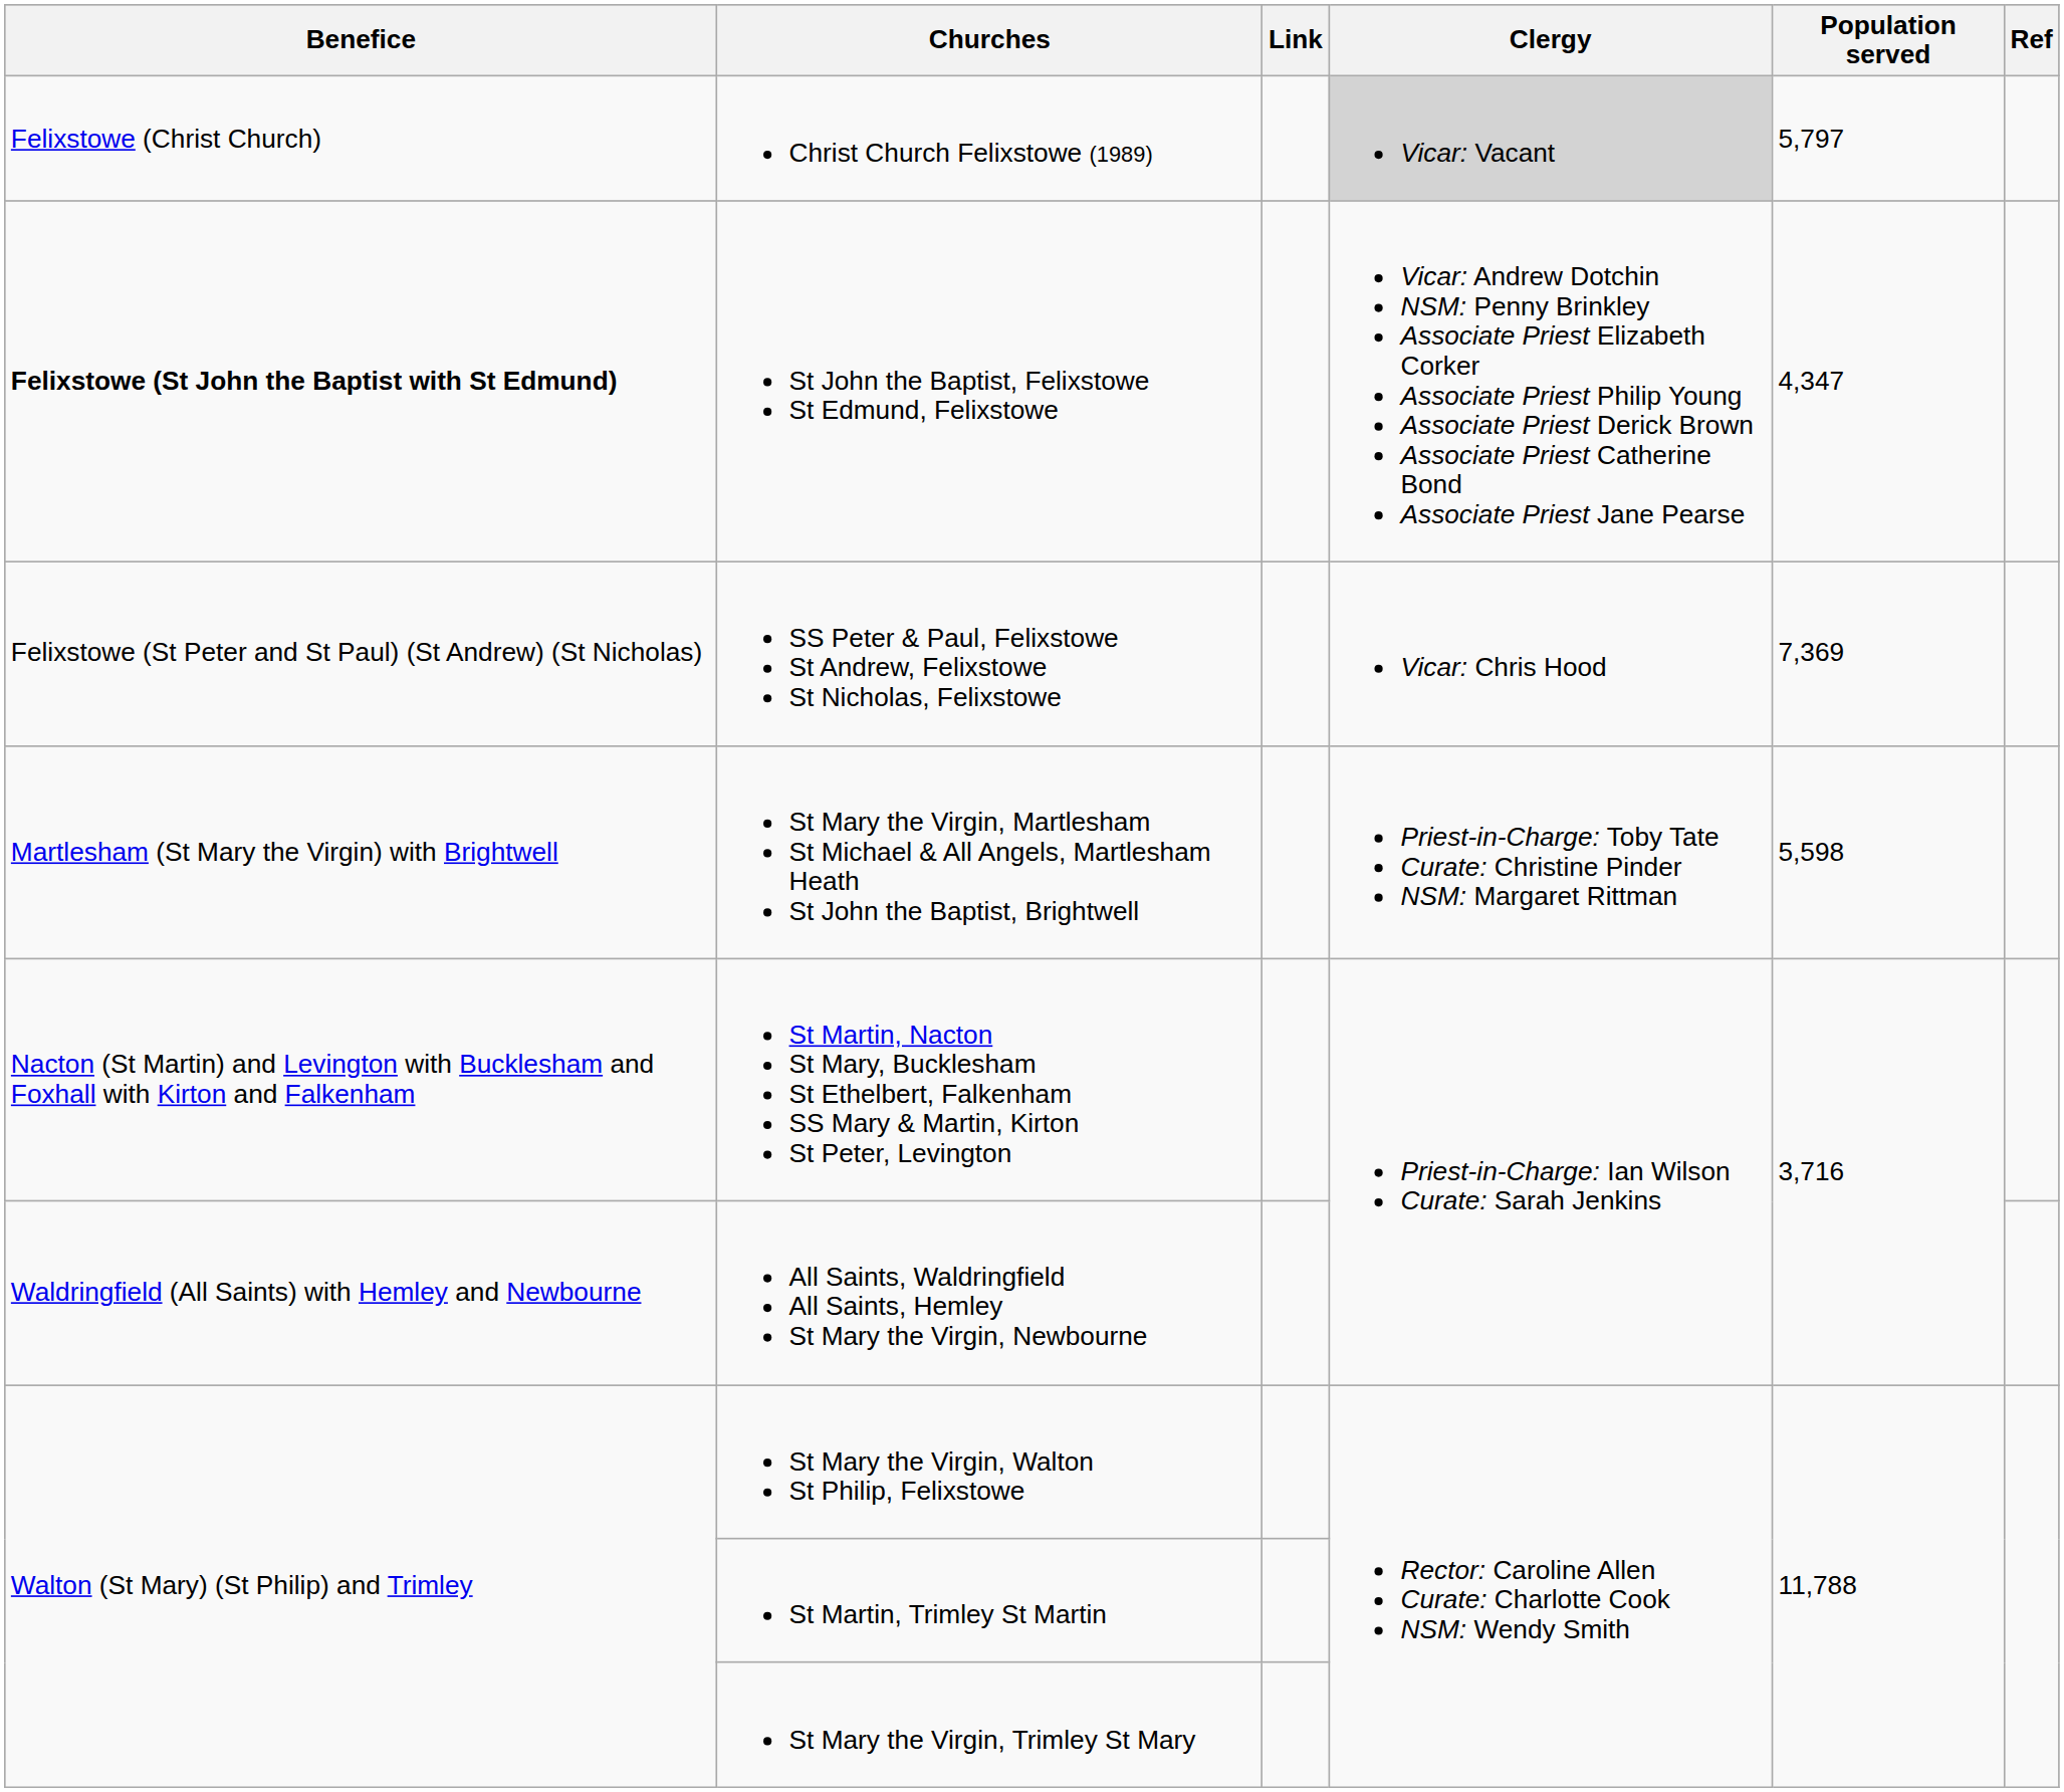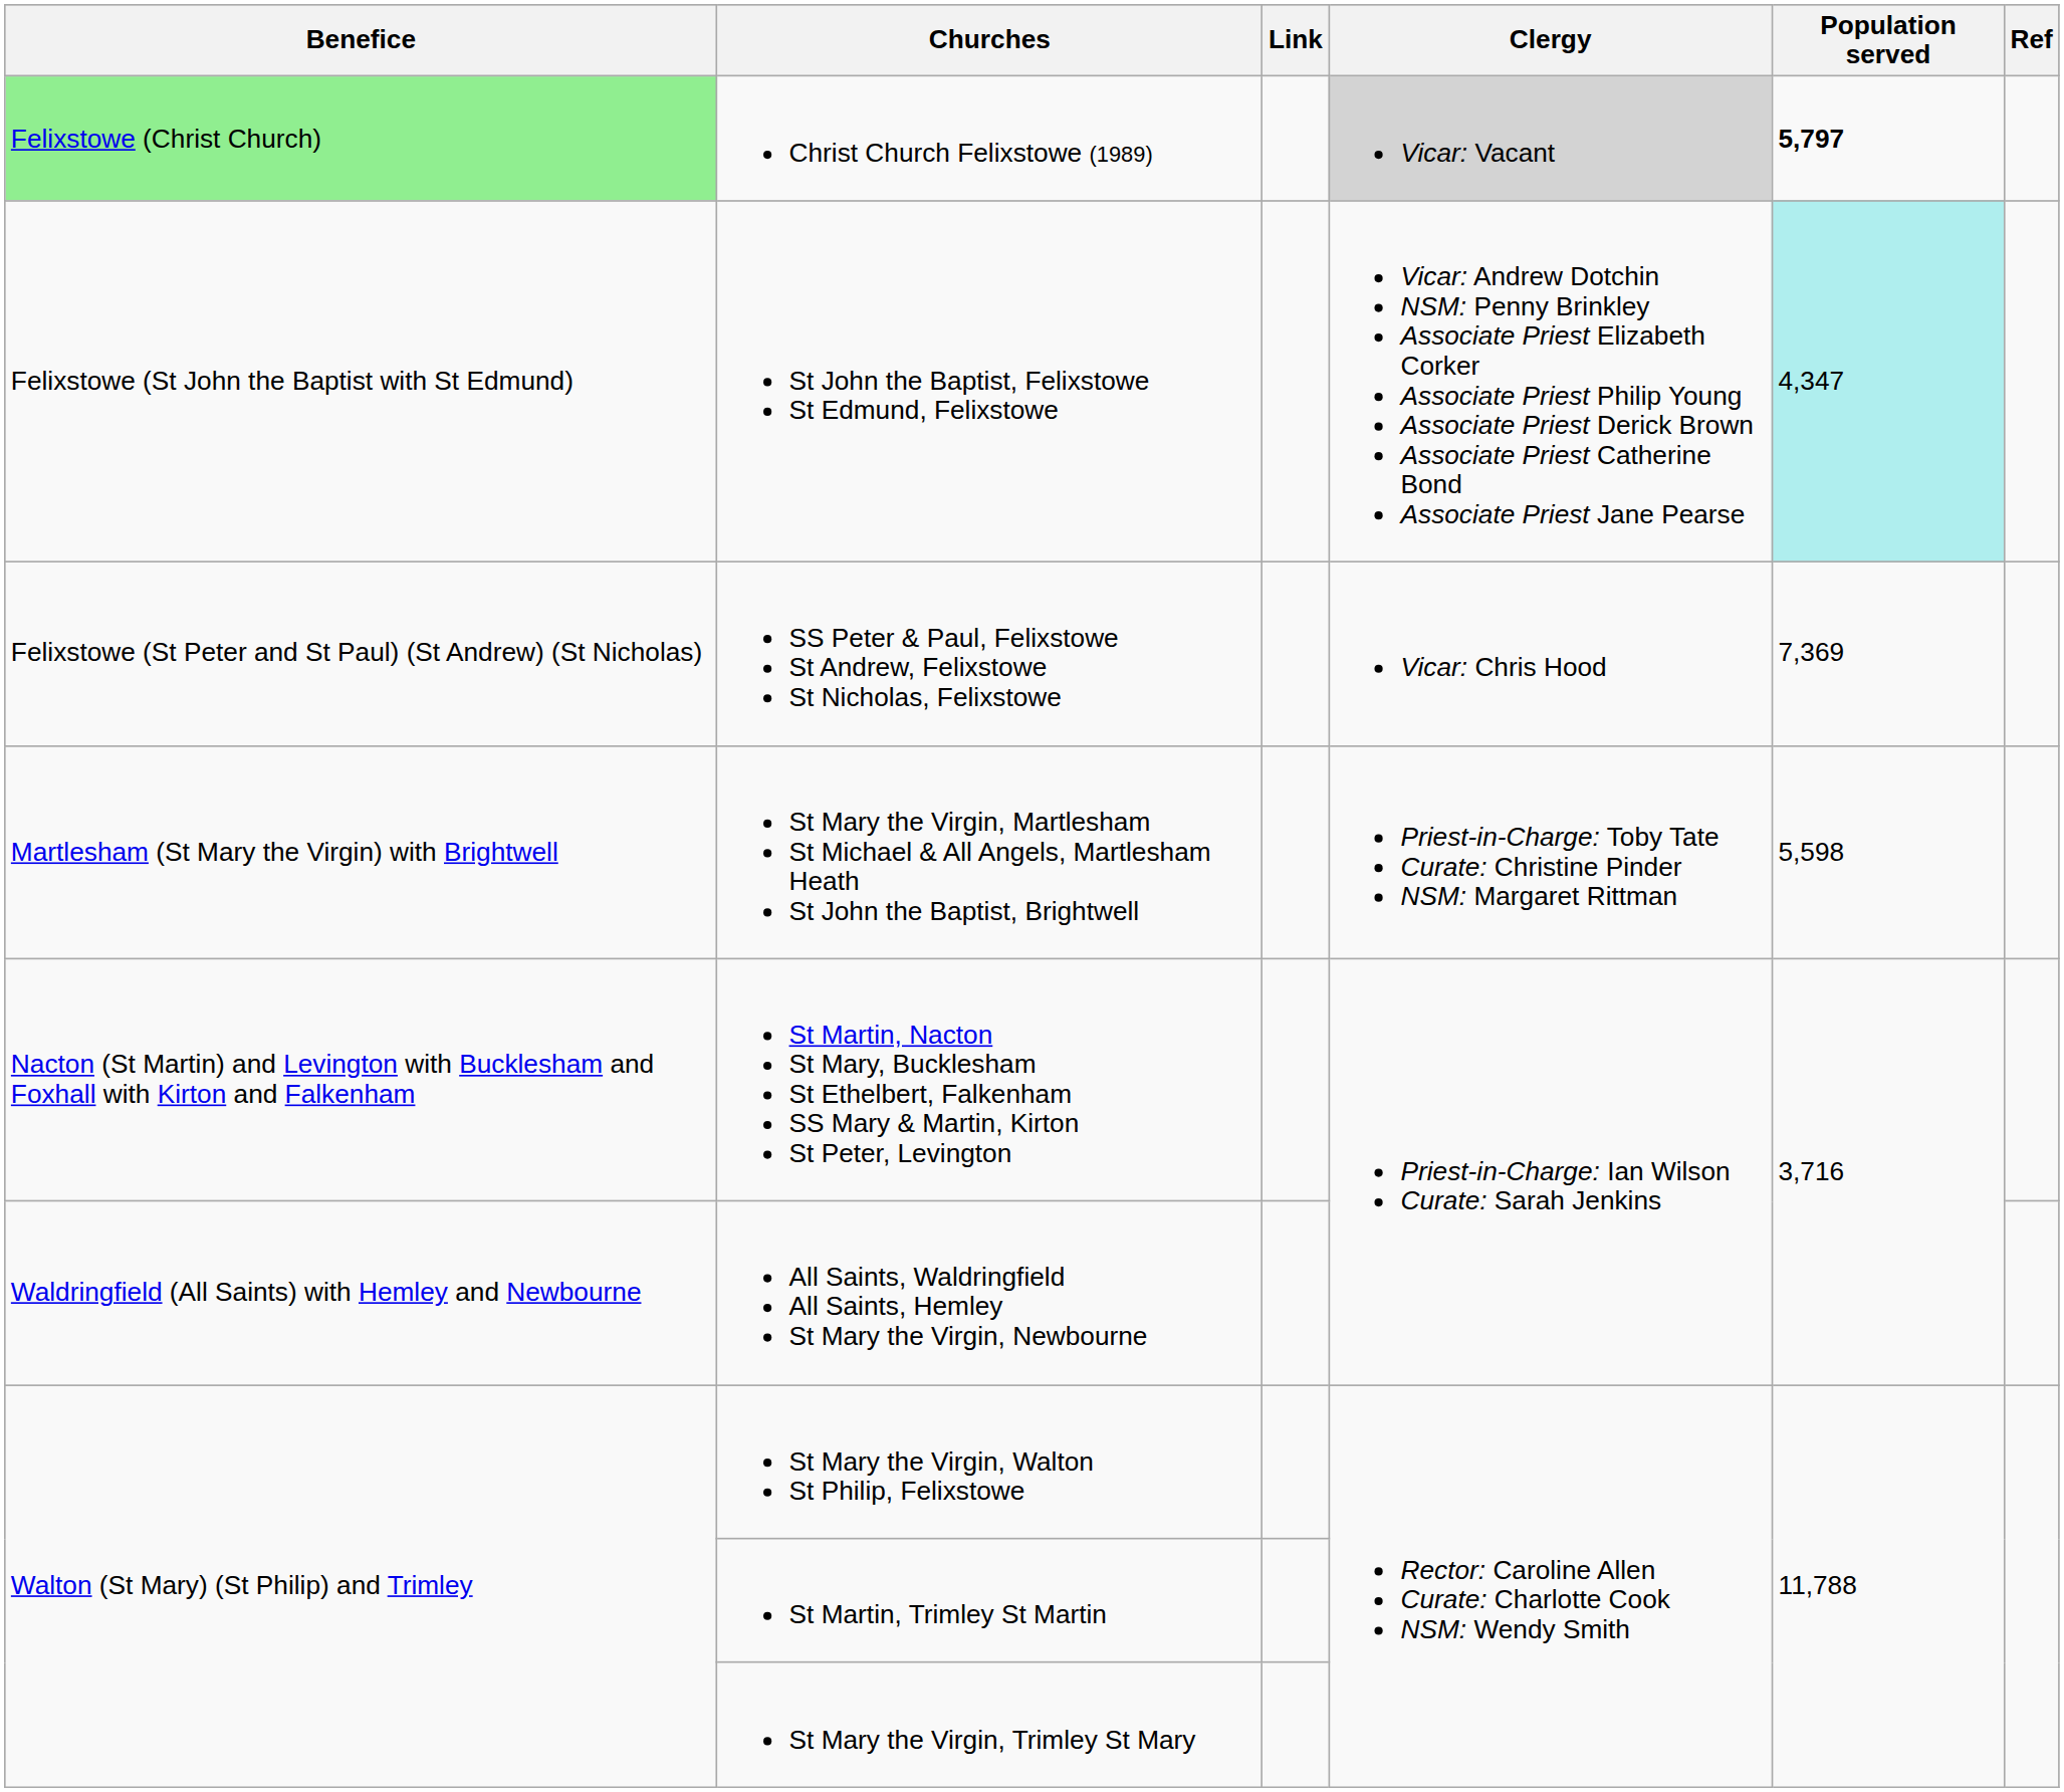Christ Church Felixstowe (1989) | Benefice: no background -> lightgreen background
Christ Church Felixstowe (1989) | Population served: normal -> bold
St John the Baptist, Felixstowe St Edmund, Felixstowe | Benefice: bold -> normal
St John the Baptist, Felixstowe St Edmund, Felixstowe | Population served: no background -> paleturquoise background
